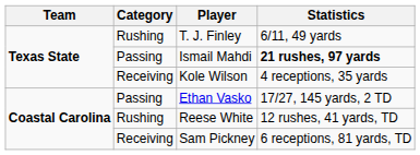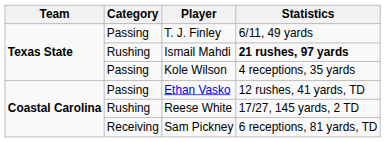T. J. Finley | Category: Rushing -> Passing
Ismail Mahdi | Category: Passing -> Rushing
Kole Wilson | Category: Receiving -> Passing
Ethan Vasko | Statistics: 17/27, 145 yards, 2 TD -> 12 rushes, 41 yards, TD
Reese White | Statistics: 12 rushes, 41 yards, TD -> 17/27, 145 yards, 2 TD
